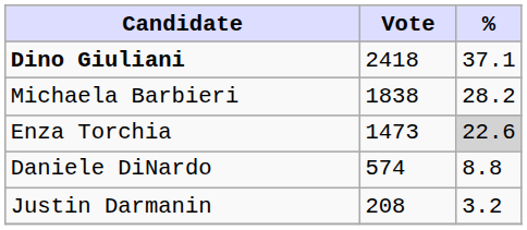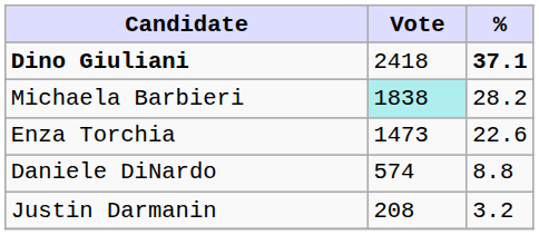Dino Giuliani | %: normal -> bold
Michaela Barbieri | Vote: no background -> paleturquoise background
Enza Torchia | %: lightgrey background -> no background
